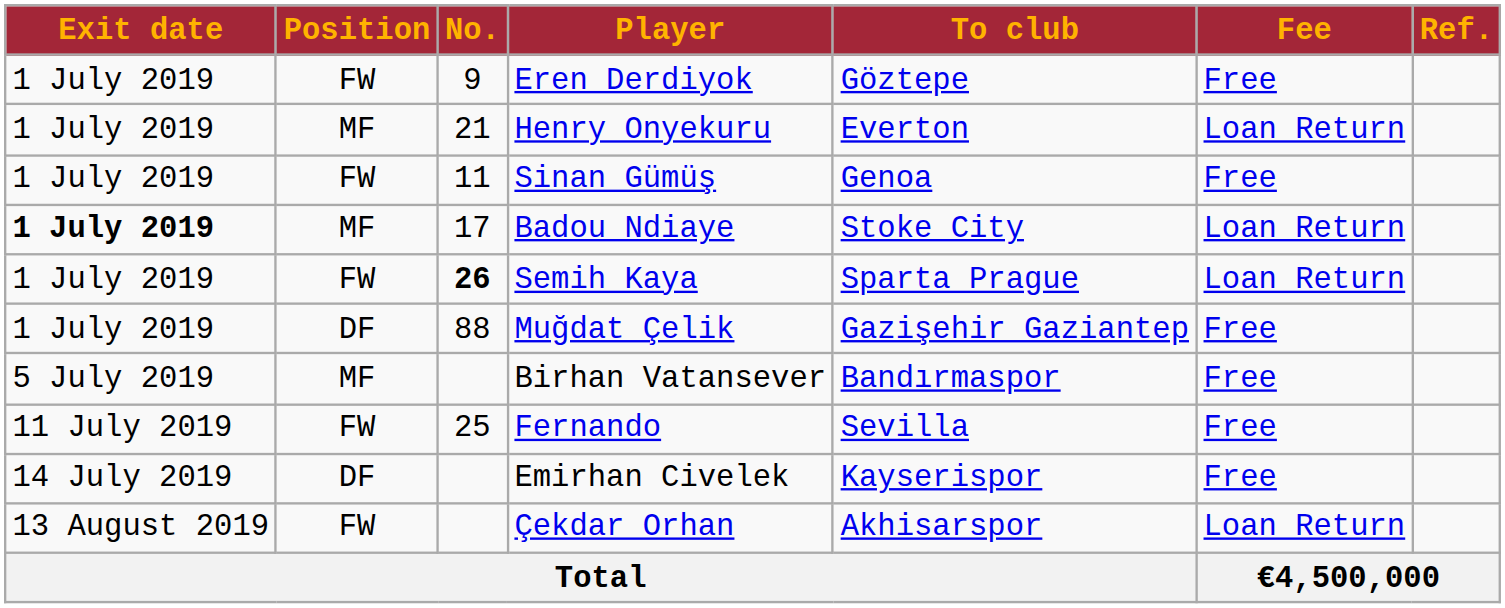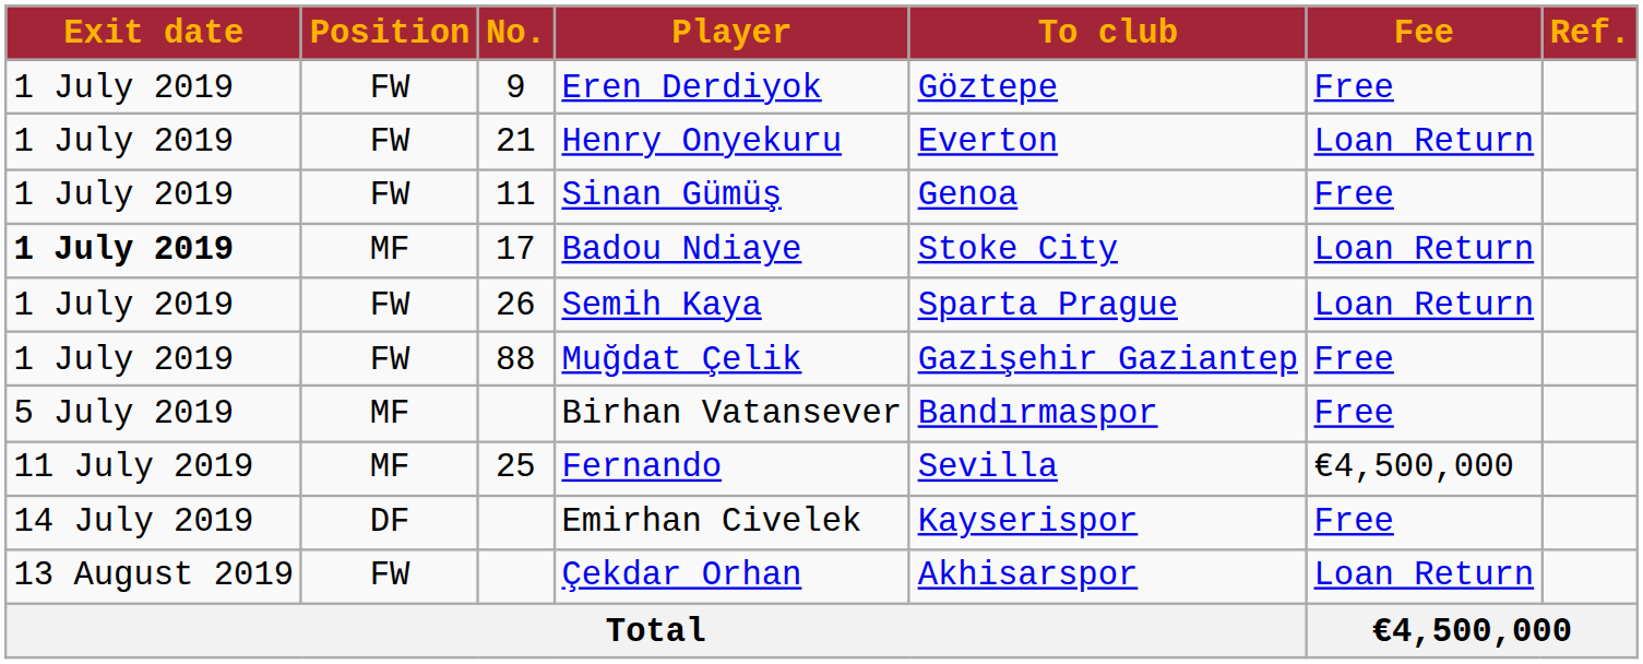Henry Onyekuru | Position: MF -> FW
Semih Kaya | No.: bold -> normal
Muğdat Çelik | Position: DF -> FW
Fernando | Position: FW -> MF
Fernando | Fee: Free -> €4,500,000
